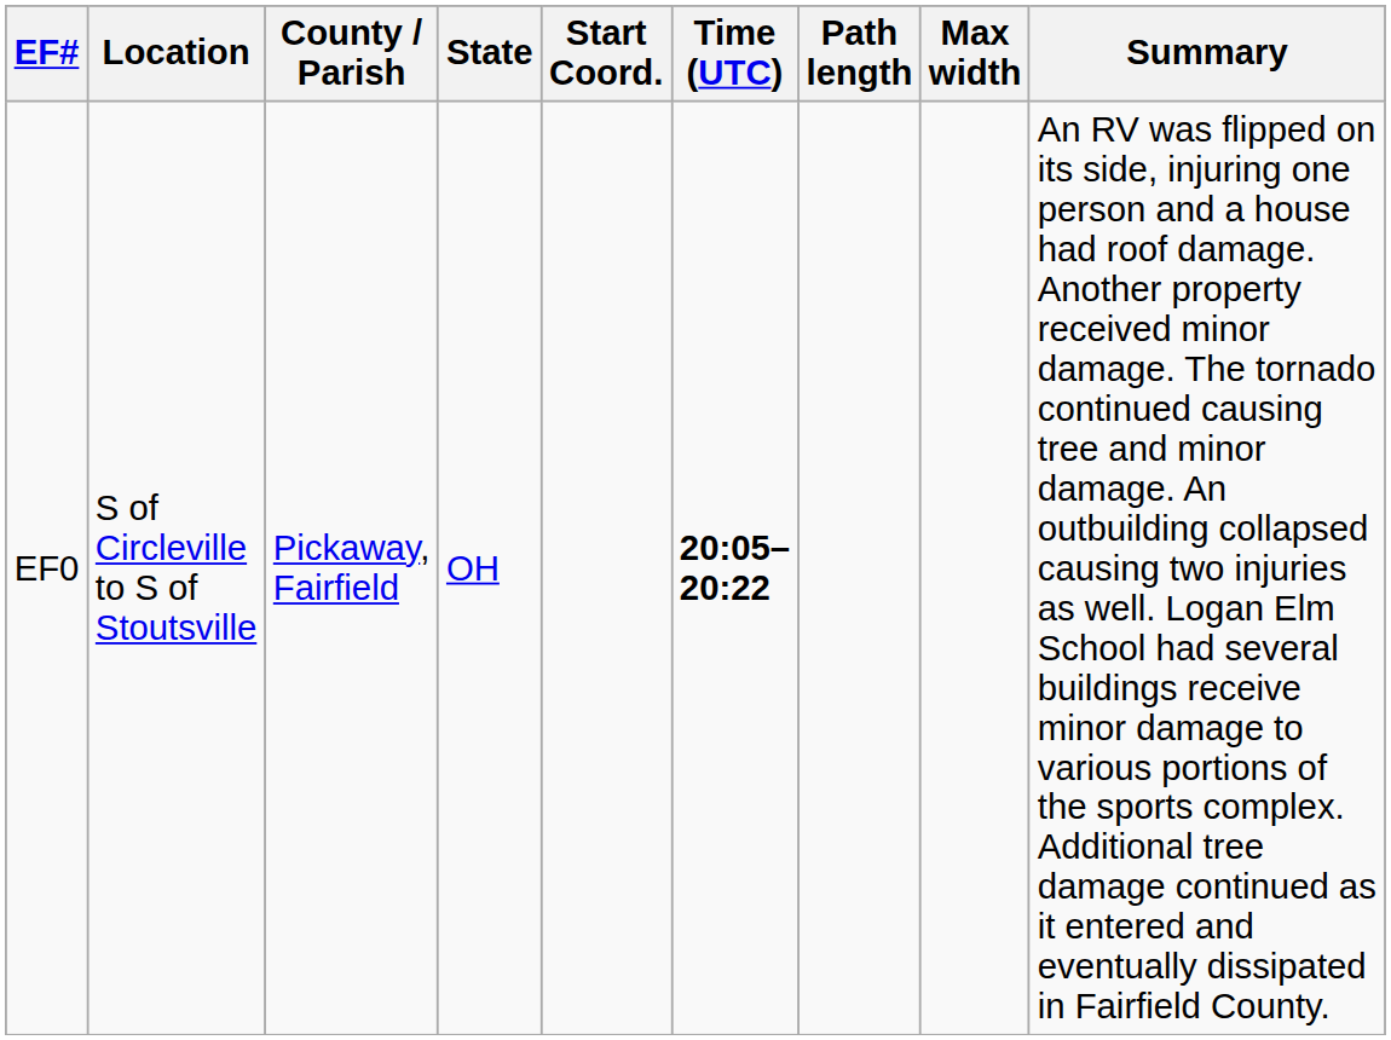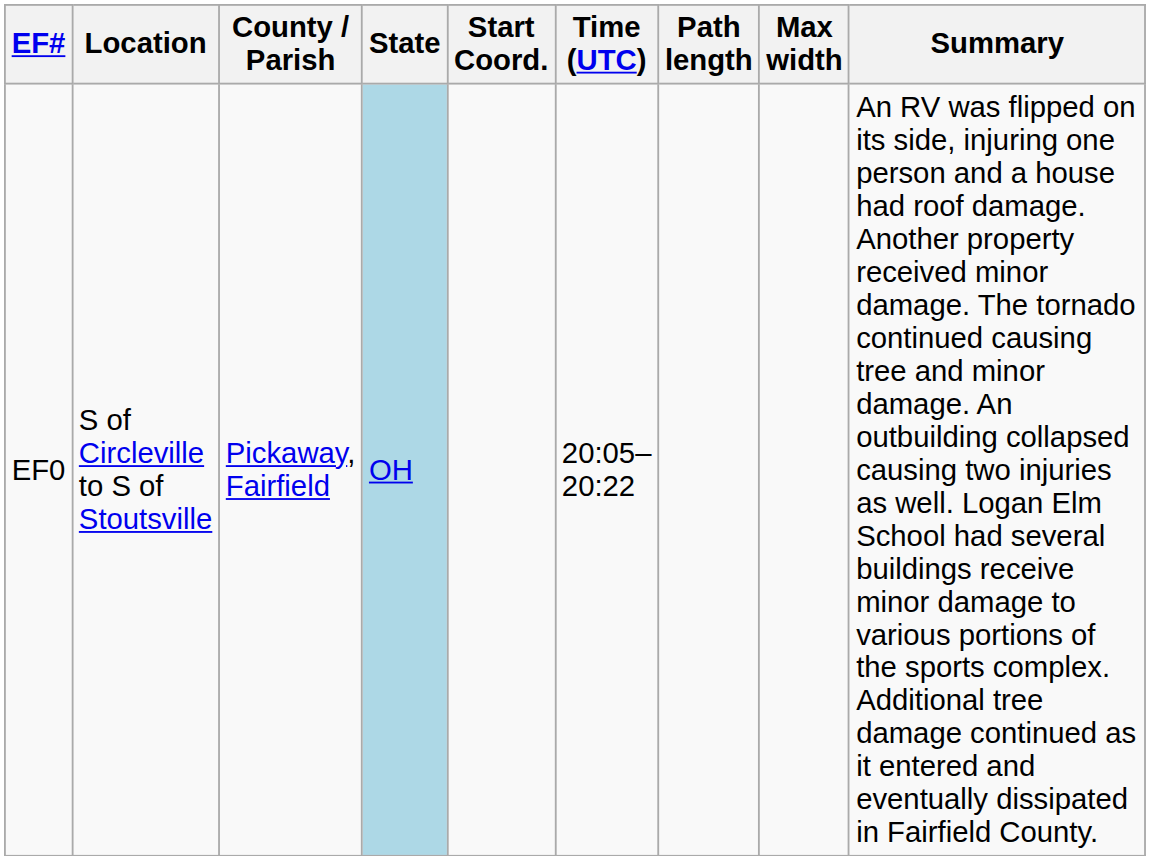EF0 | State: no background -> lightblue background
EF0 | Time (UTC): bold -> normal
